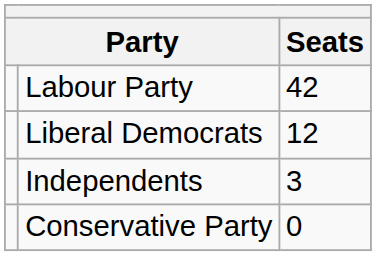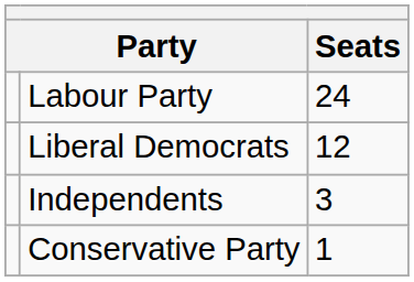Labour Party | Seats: 42 -> 24
Conservative Party | Seats: 0 -> 1
